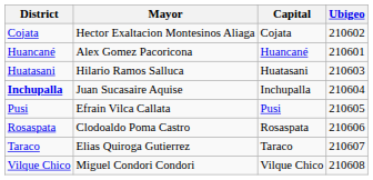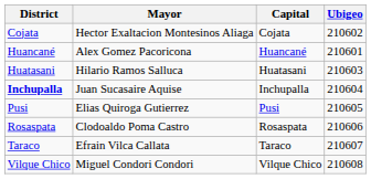row 6 | Mayor: Efrain Vilca Callata -> Elias Quiroga Gutierrez
row 8 | Mayor: Elias Quiroga Gutierrez -> Efrain Vilca Callata
